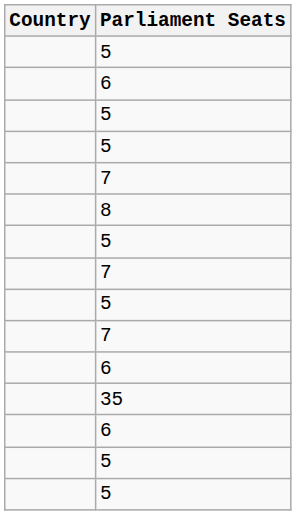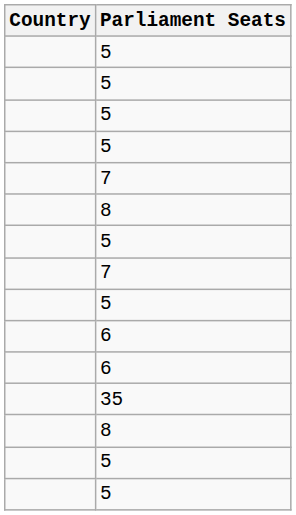row 3 | Parliament Seats: 6 -> 5
row 11 | Parliament Seats: 7 -> 6
row 14 | Parliament Seats: 6 -> 8
